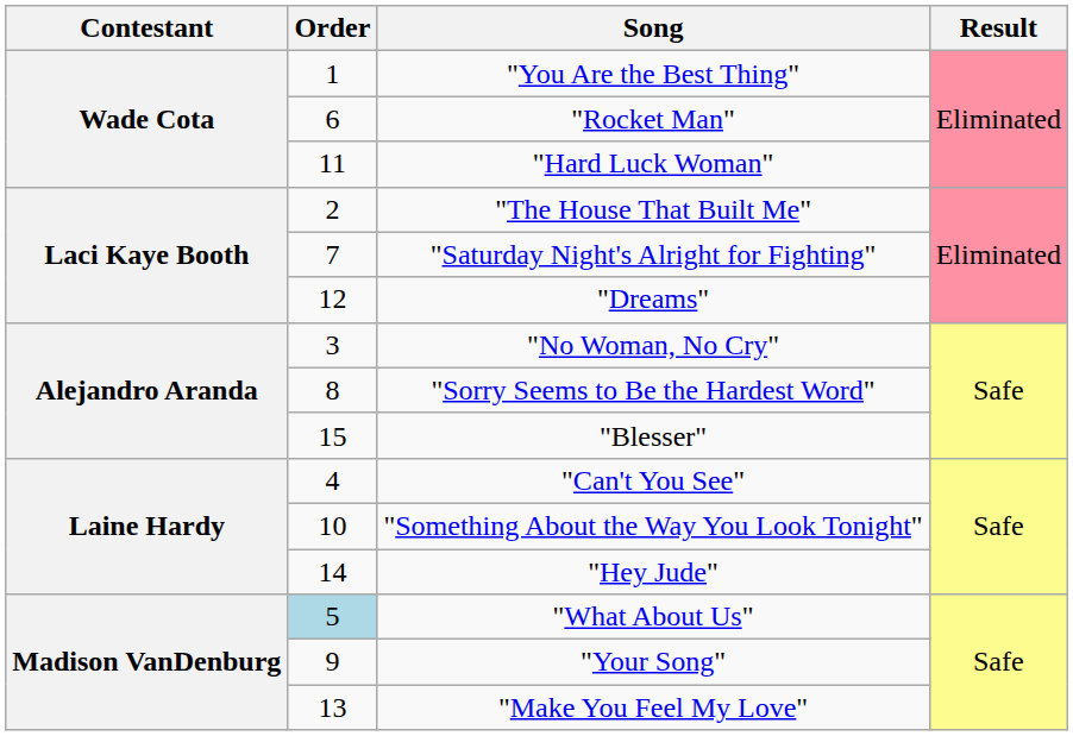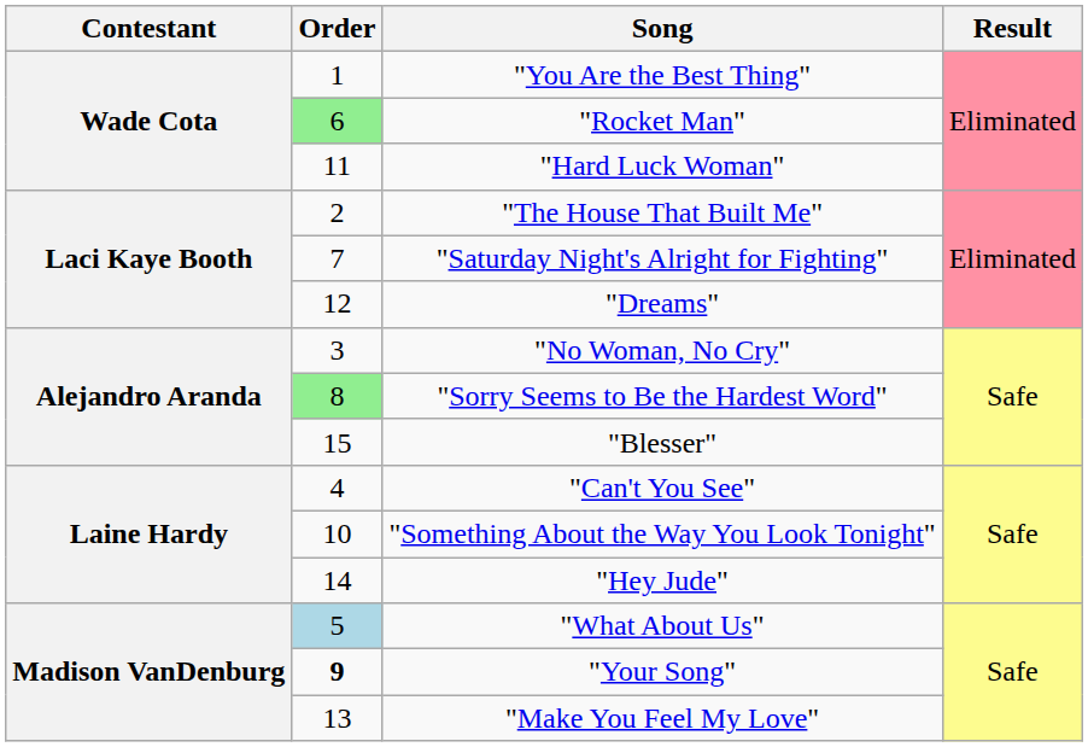"Rocket Man" | Order: no background -> lightgreen background
"Sorry Seems to Be the Hardest Word" | Order: no background -> lightgreen background
"Your Song" | Order: normal -> bold
